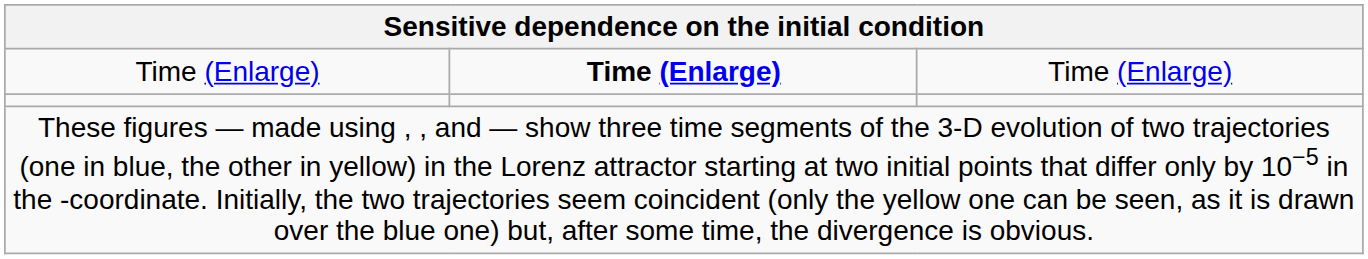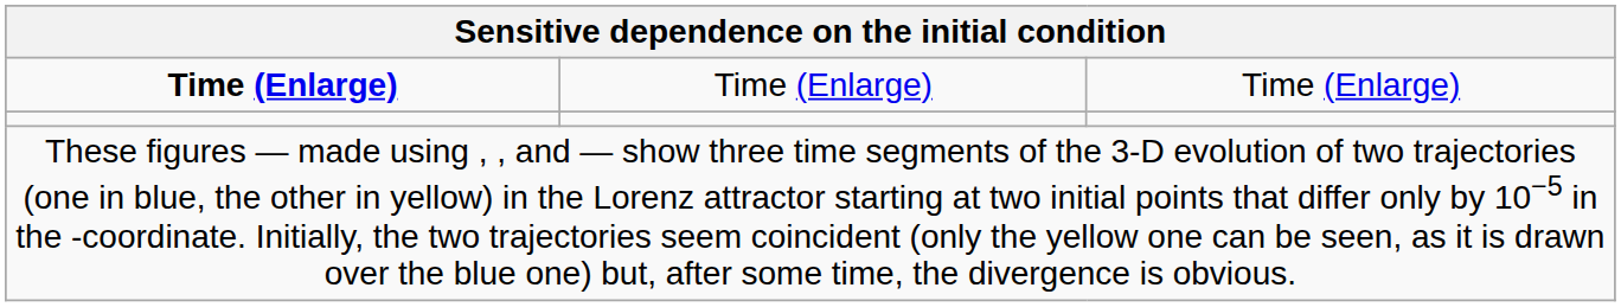row 2 | column 1: normal -> bold
row 2 | column 2: bold -> normal
